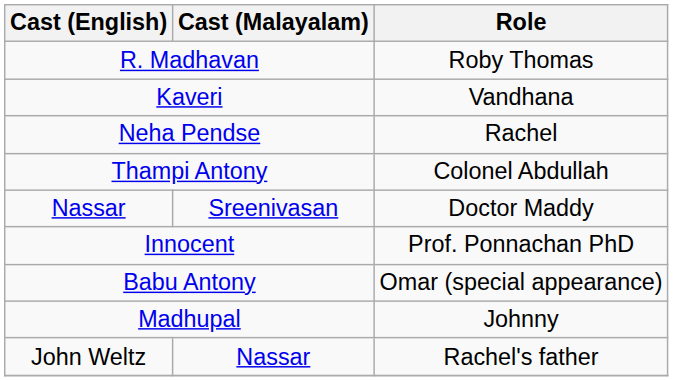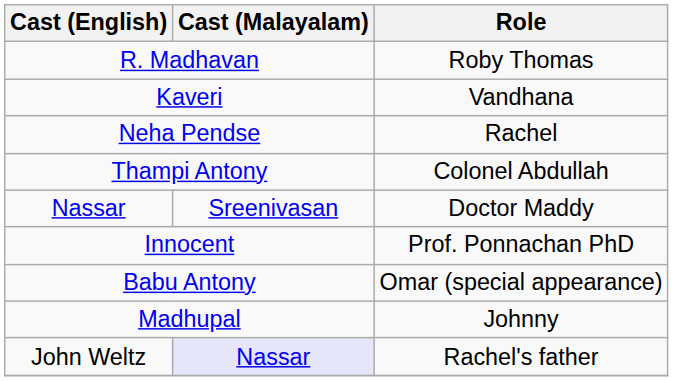John Weltz | Cast (Malayalam): no background -> lavender background
